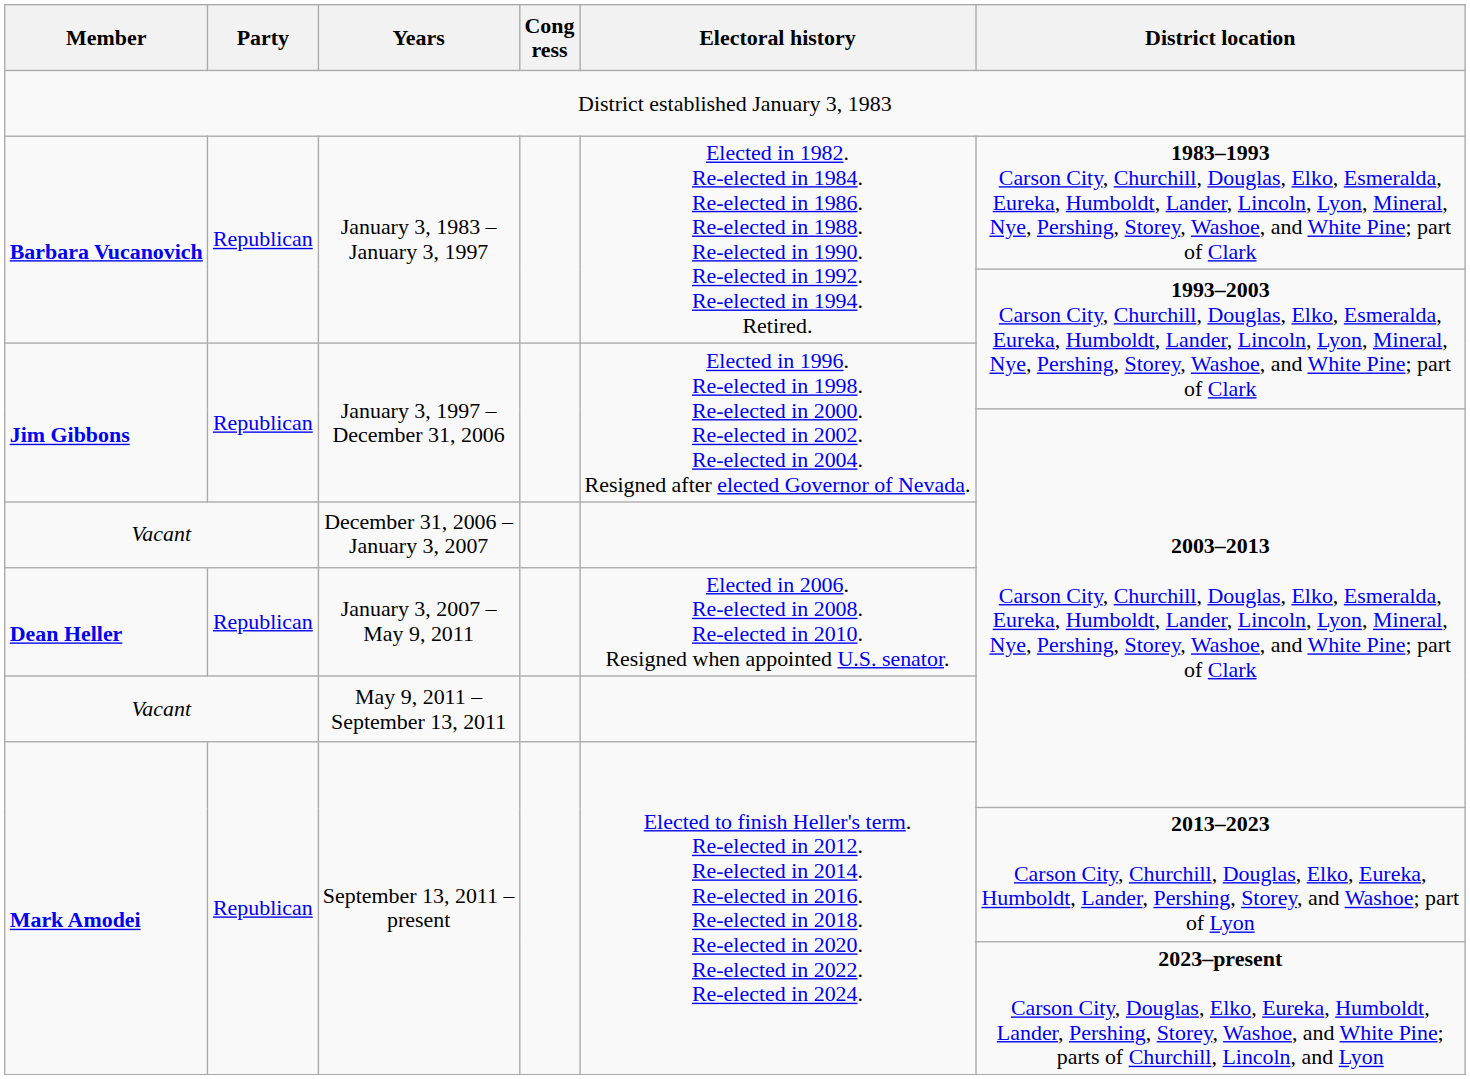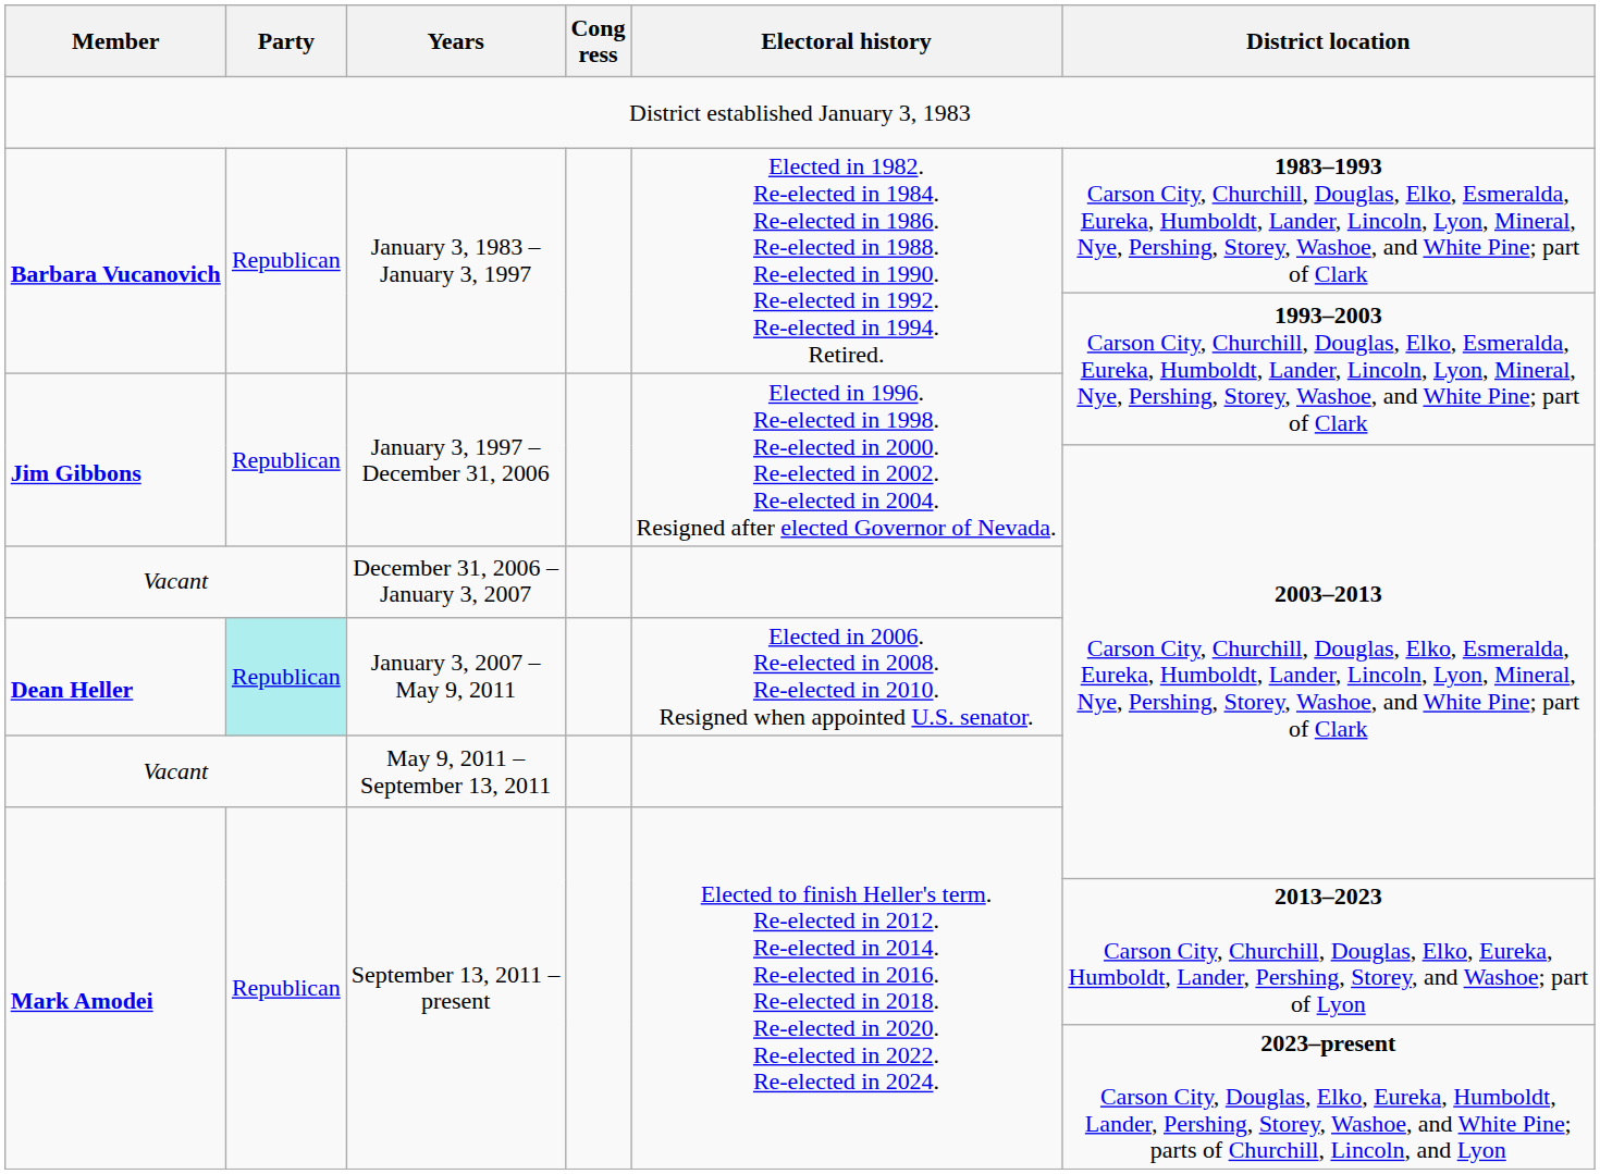January 3, 2007 – May 9, 2011 | Party: no background -> paleturquoise background
